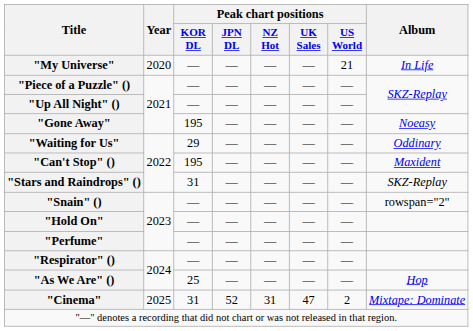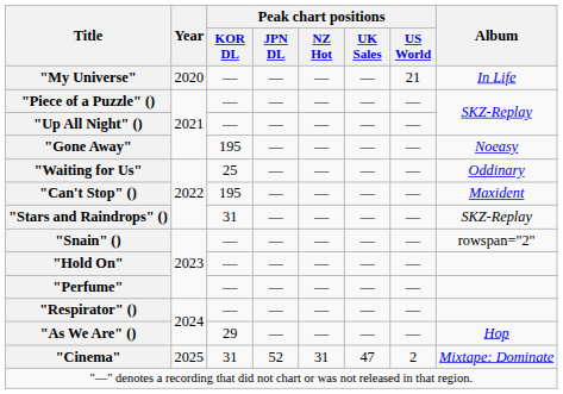"Waiting for Us" | Peak chart positions / KOR DL: 29 -> 25
"As We Are" () | Peak chart positions / KOR DL: 25 -> 29
